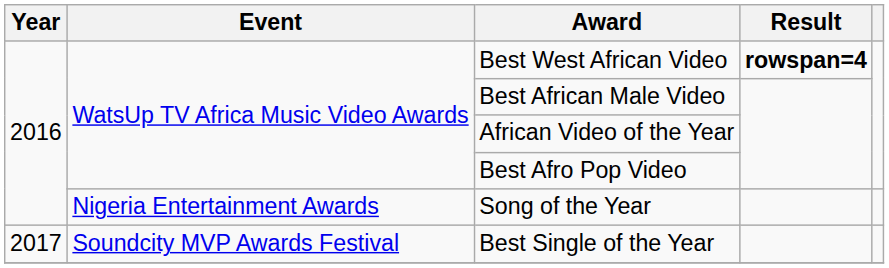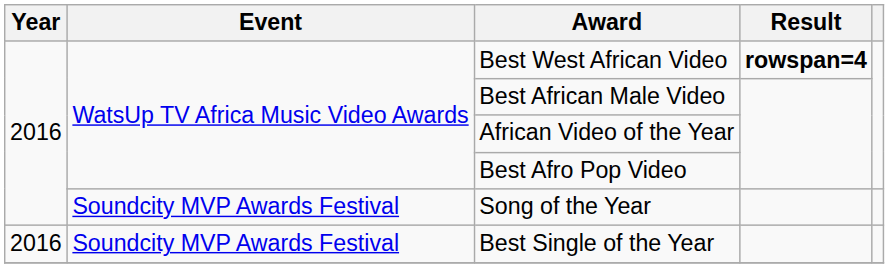Song of the Year | Event: Nigeria Entertainment Awards -> Soundcity MVP Awards Festival
Best Single of the Year | Year: 2017 -> 2016
